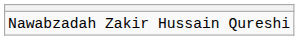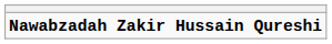row 2 | column 1: normal -> bold
